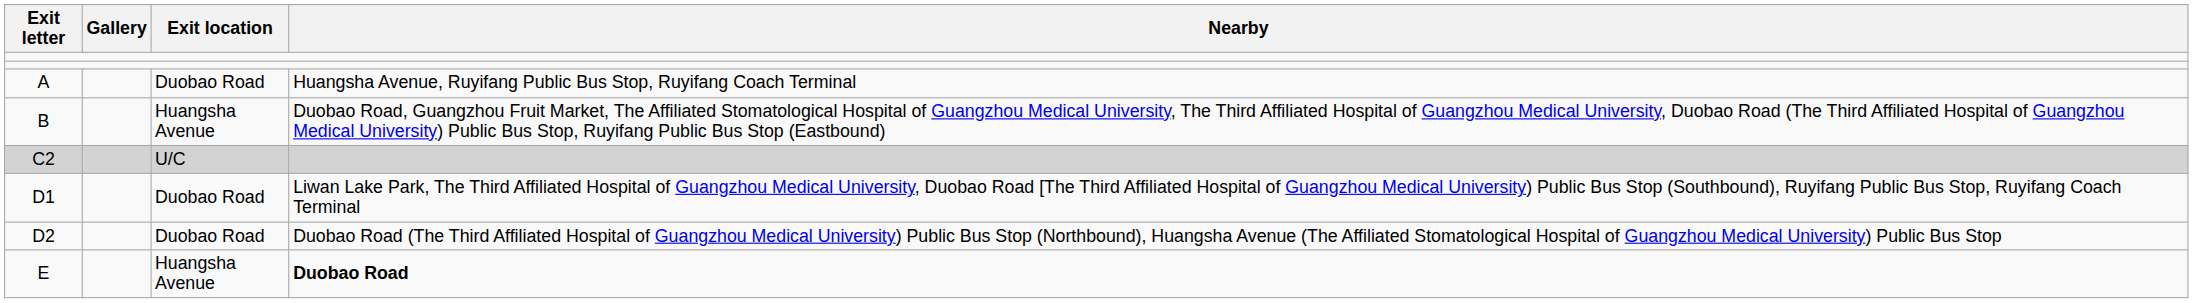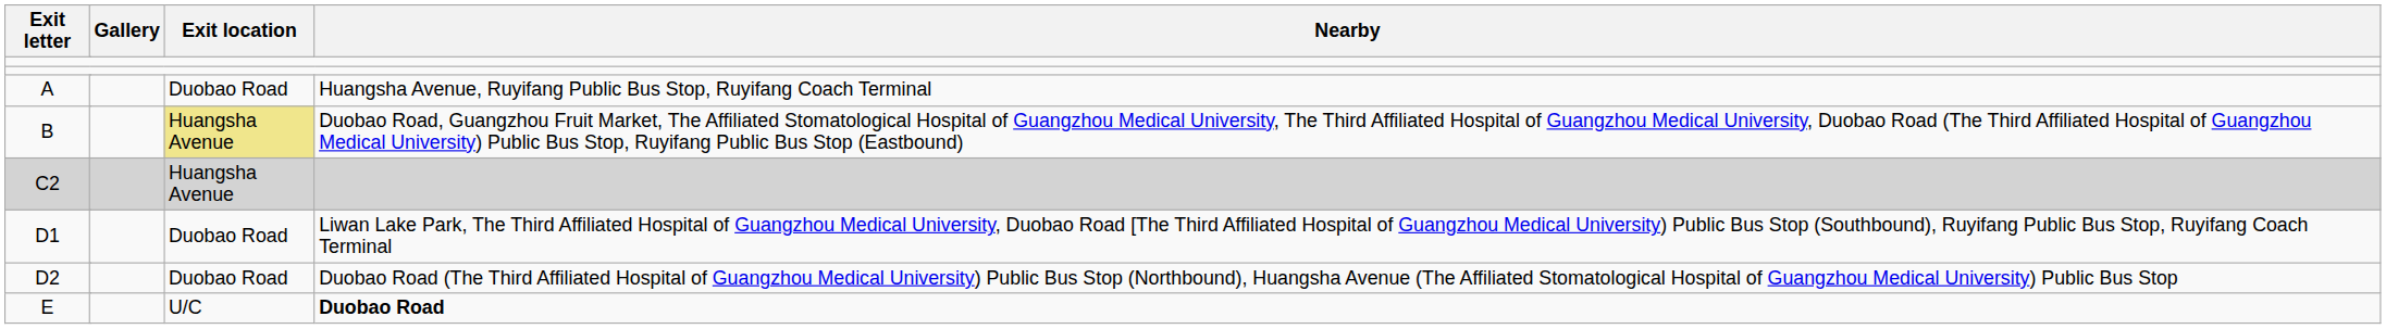B | Exit location: no background -> khaki background
C2 | Exit location: U/C -> Huangsha Avenue
E | Exit location: Huangsha Avenue -> U/C
